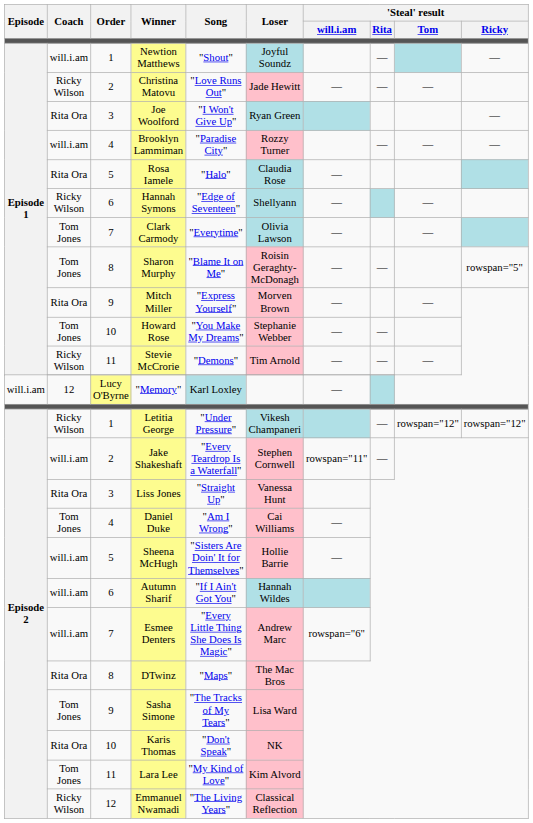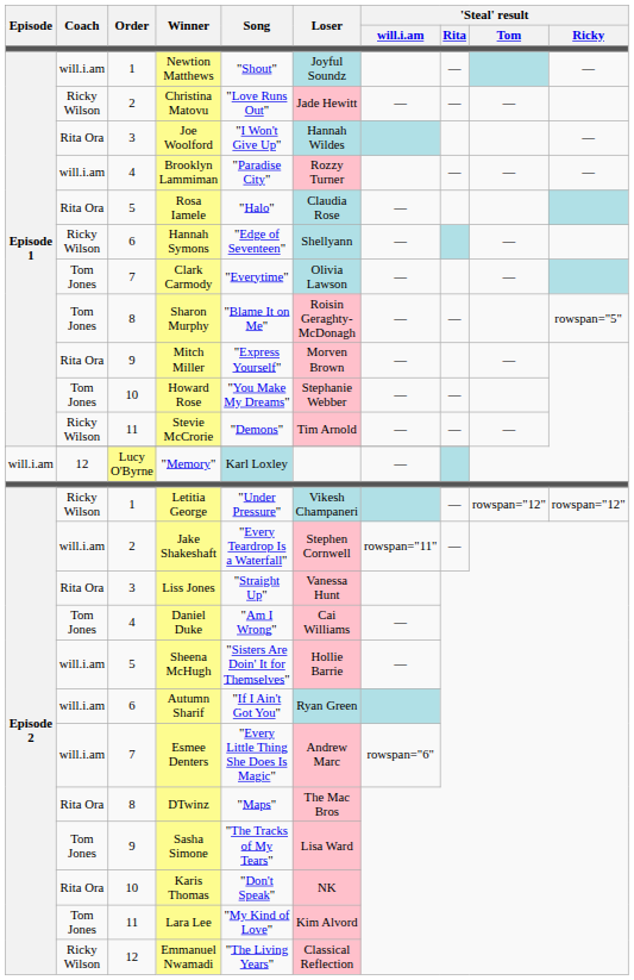Joe Woolford | Loser: Ryan Green -> Hannah Wildes
Autumn Sharif | Loser: Hannah Wildes -> Ryan Green
